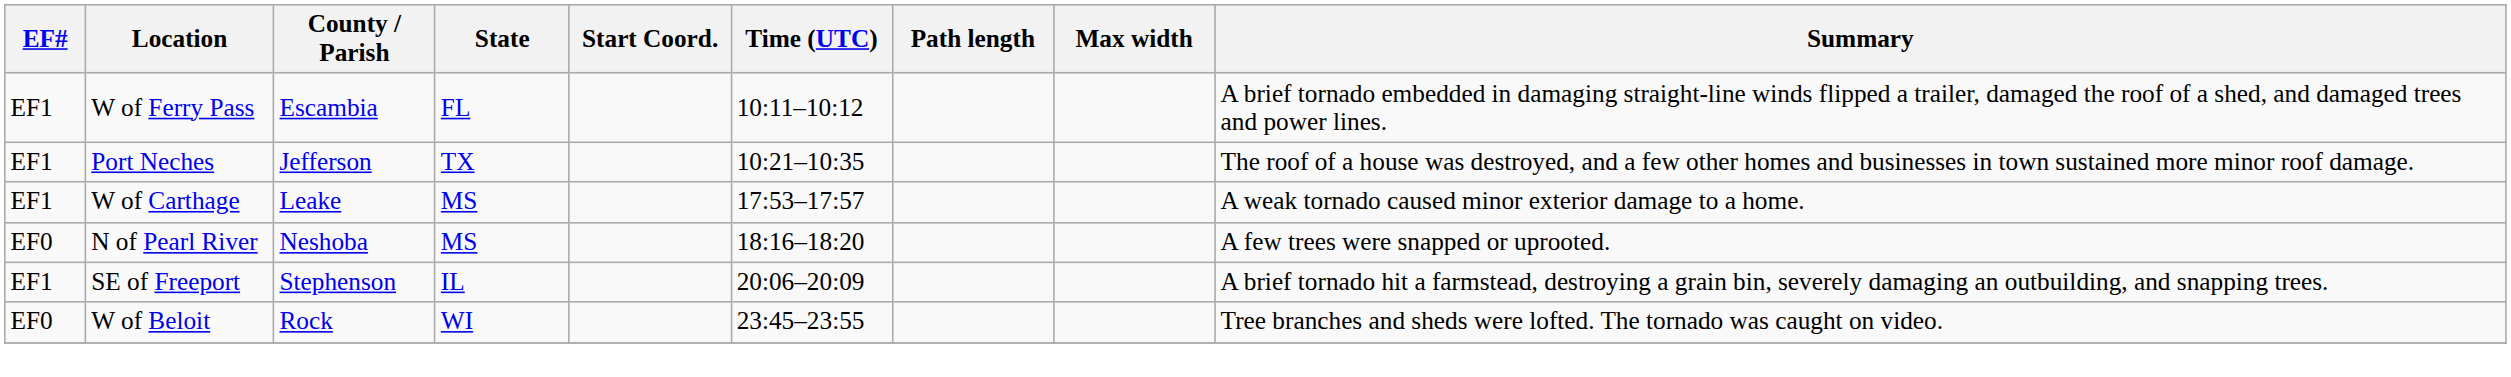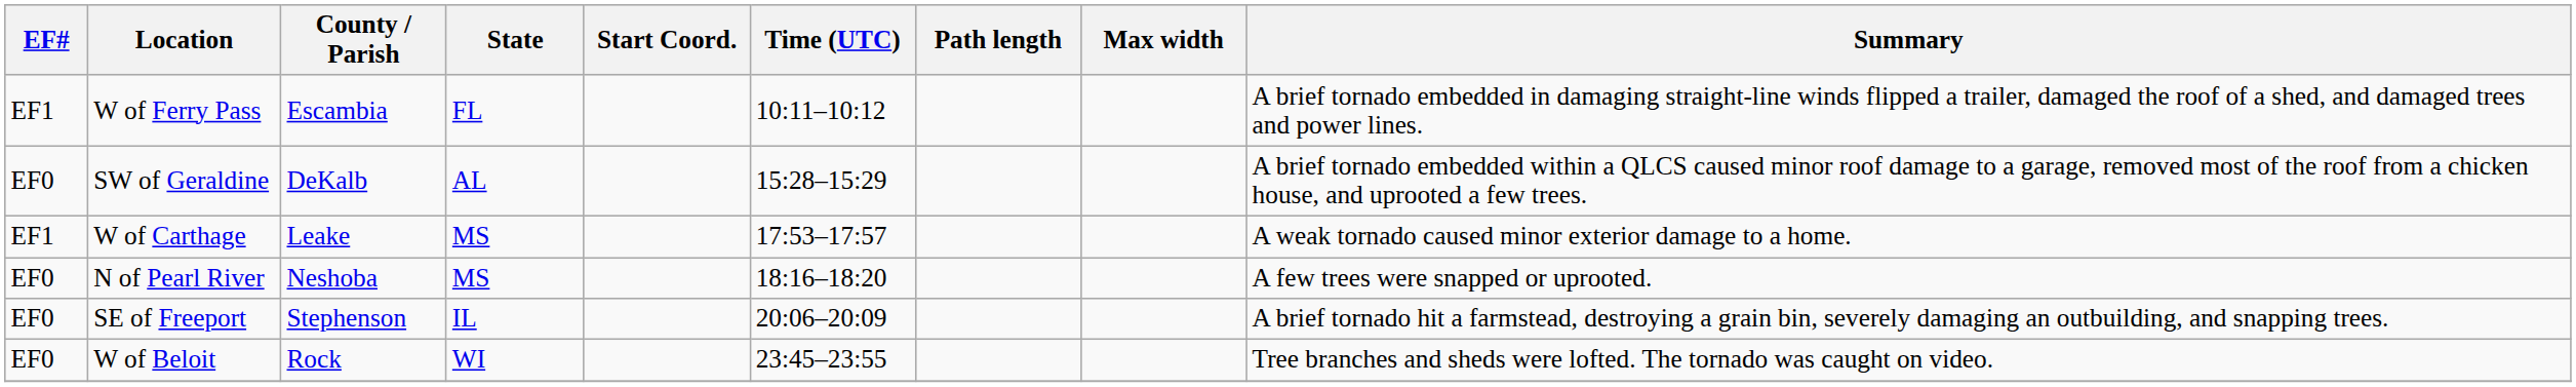- row: EF1 | Port Neches | Jefferson | TX | 10:21–10:35 | The roof of a house was destroyed, and a few other homes and businesses in town sustained more minor roof damage.
+ row: EF0 | SW of Geraldine | DeKalb | AL | 15:28–15:29 | A brief tornado embedded within a QLCS caused minor roof damage to a garage, removed most of the roof from a chicken house, and uprooted a few trees.
SE of Freeport | EF#: EF1 -> EF0
